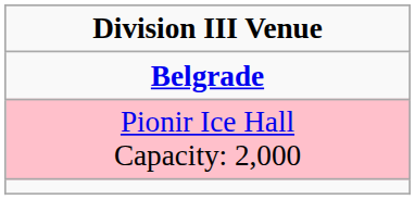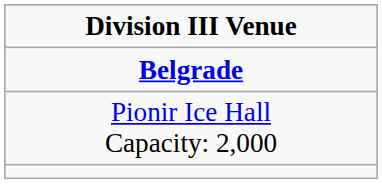row 3 | column 1: pink background -> no background
